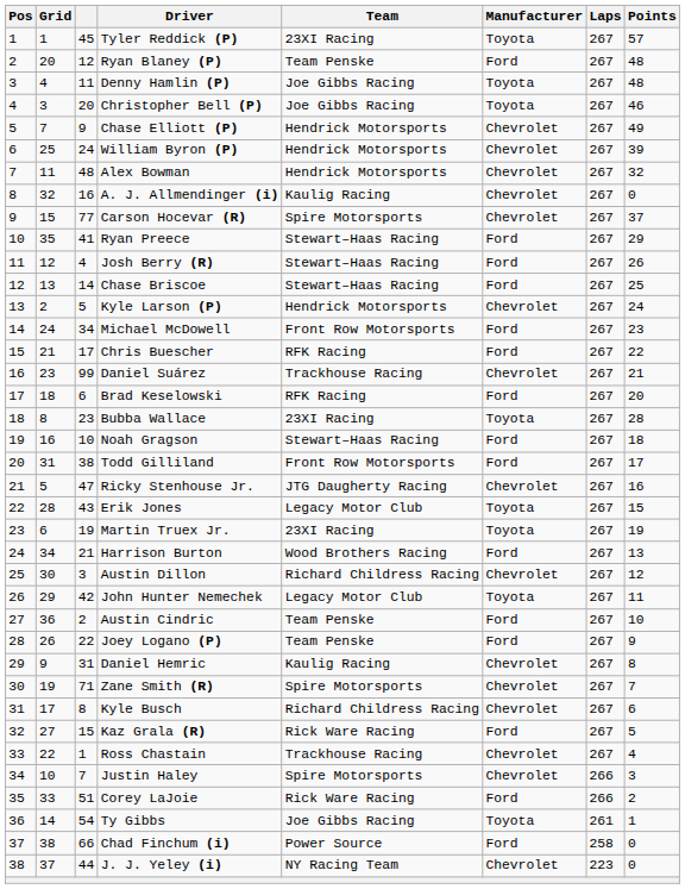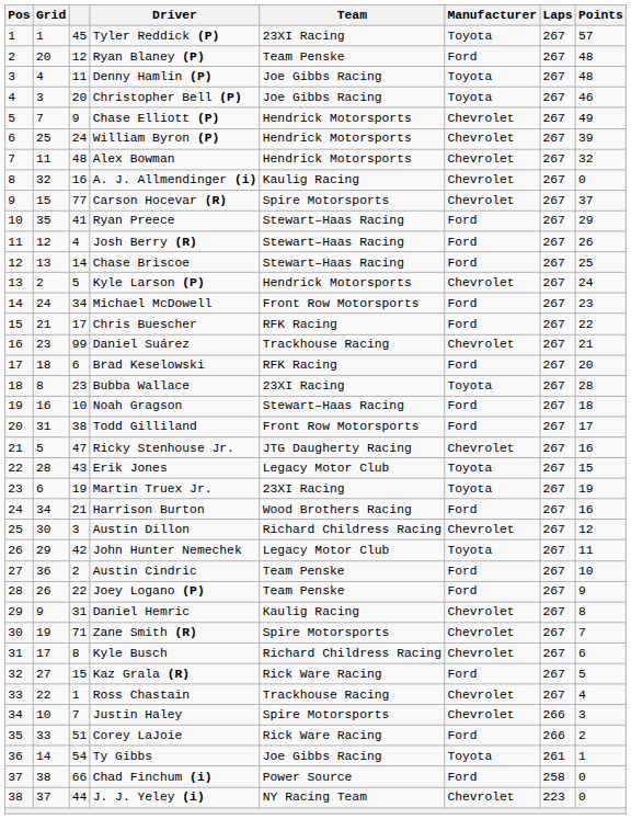Harrison Burton | Points: 13 -> 16
